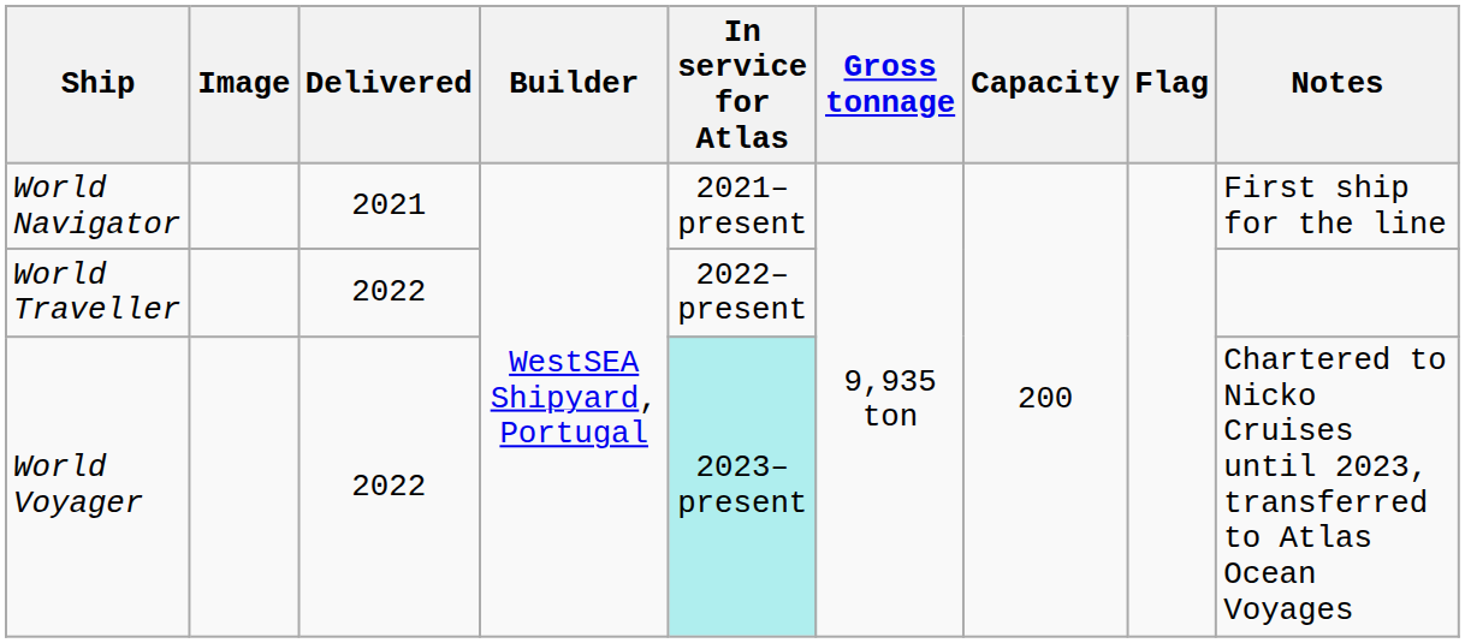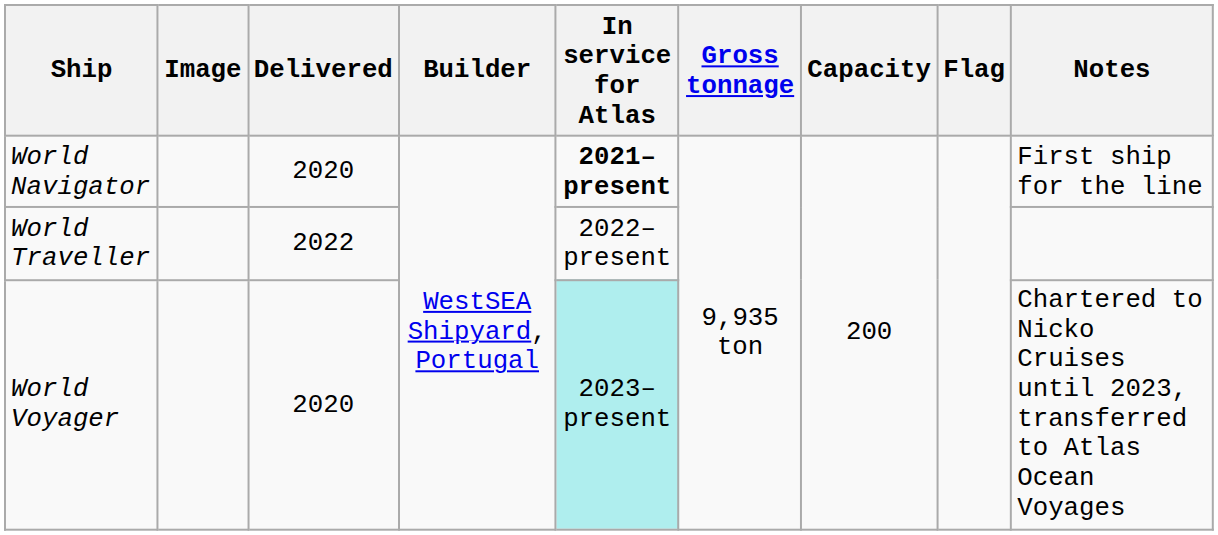World Navigator | Delivered: 2021 -> 2020
World Navigator | In service for Atlas: normal -> bold
World Voyager | Delivered: 2022 -> 2020
